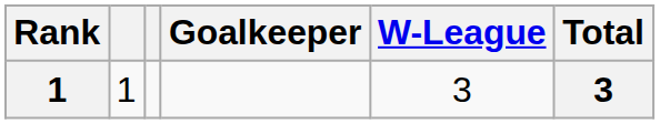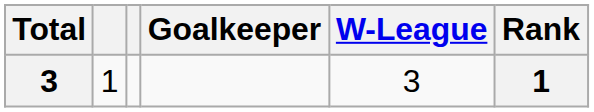columns swapped: Rank <-> Total
